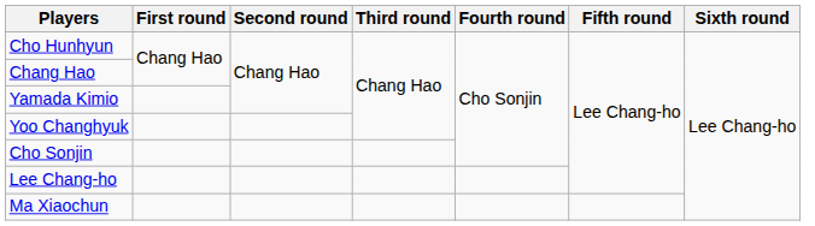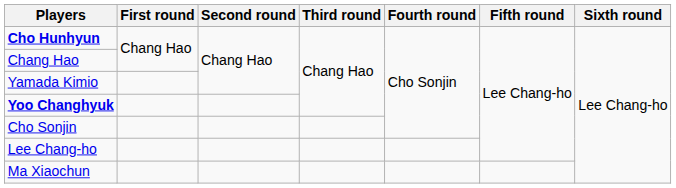Cho Hunhyun | Players: normal -> bold
Yoo Changhyuk | Players: normal -> bold
